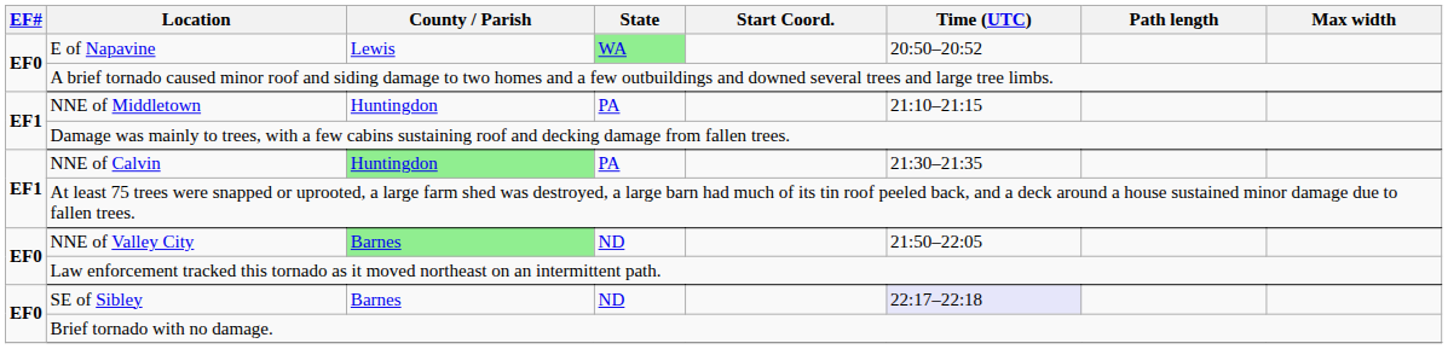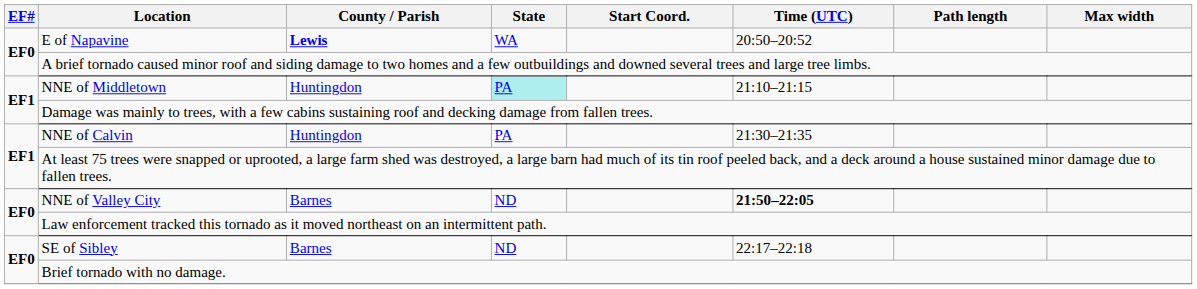E of Napavine | County / Parish: normal -> bold
E of Napavine | State: lightgreen background -> no background
NNE of Middletown | State: no background -> paleturquoise background
NNE of Calvin | County / Parish: lightgreen background -> no background
NNE of Valley City | County / Parish: lightgreen background -> no background
NNE of Valley City | Time (UTC): normal -> bold
SE of Sibley | Time (UTC): lavender background -> no background
